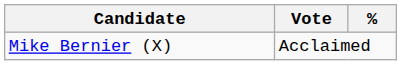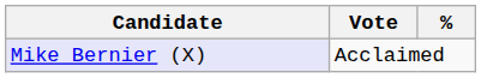Mike Bernier (X) | Candidate: no background -> lavender background
